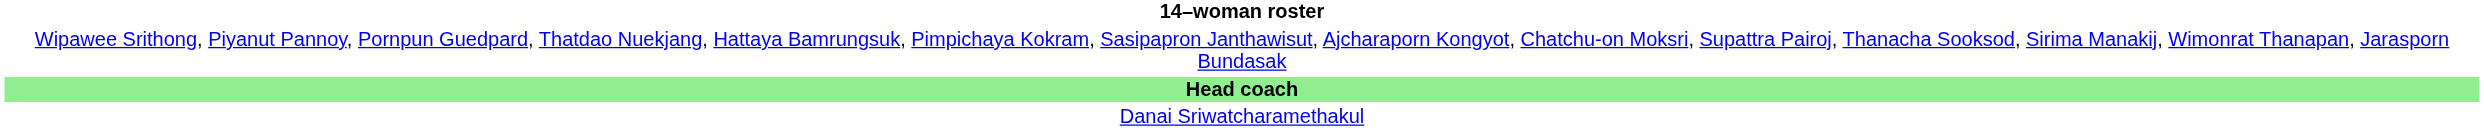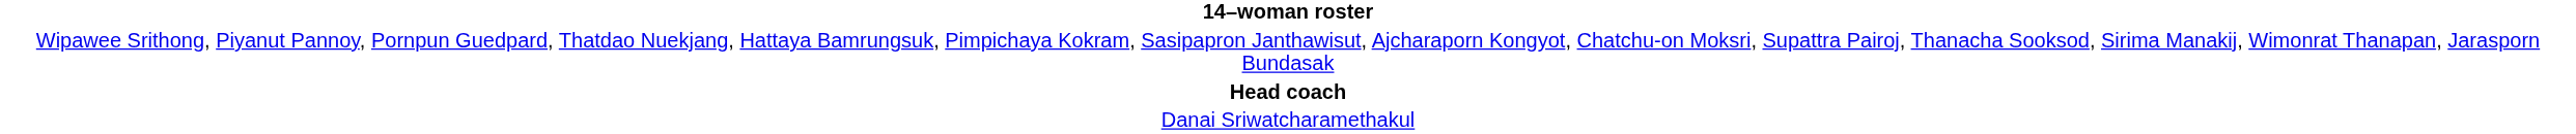row 3 | column 1: lightgreen background -> no background
